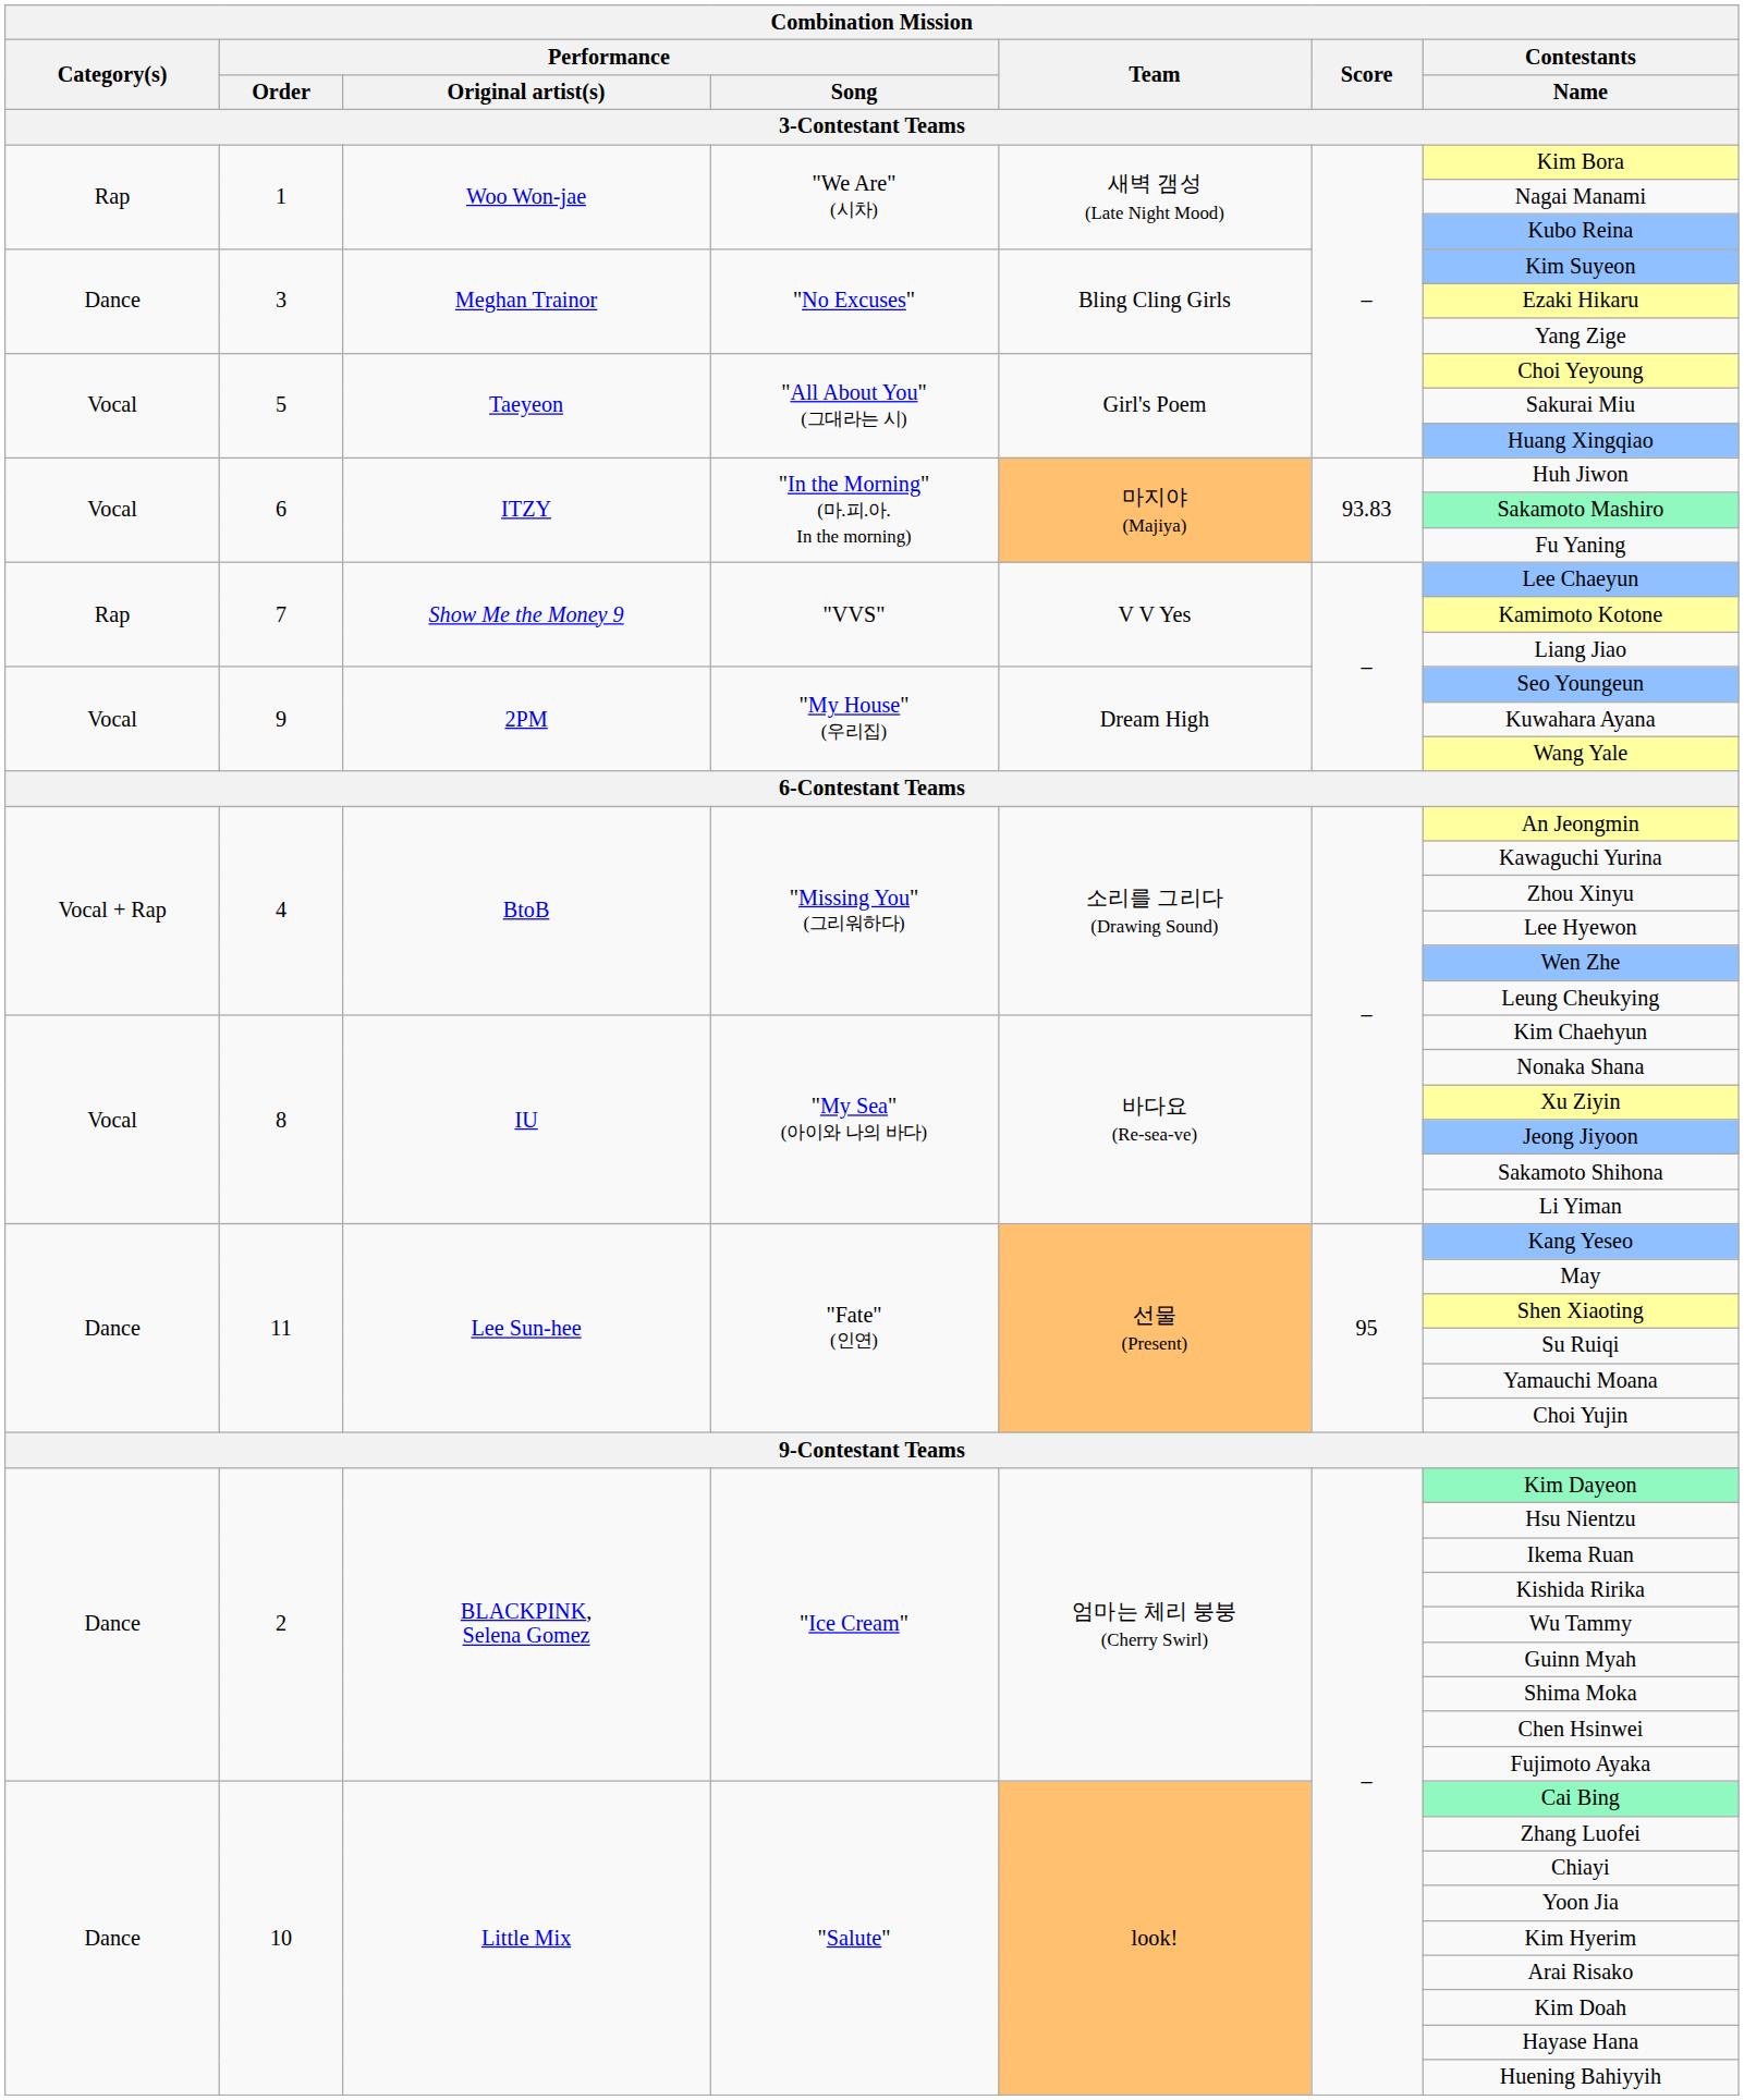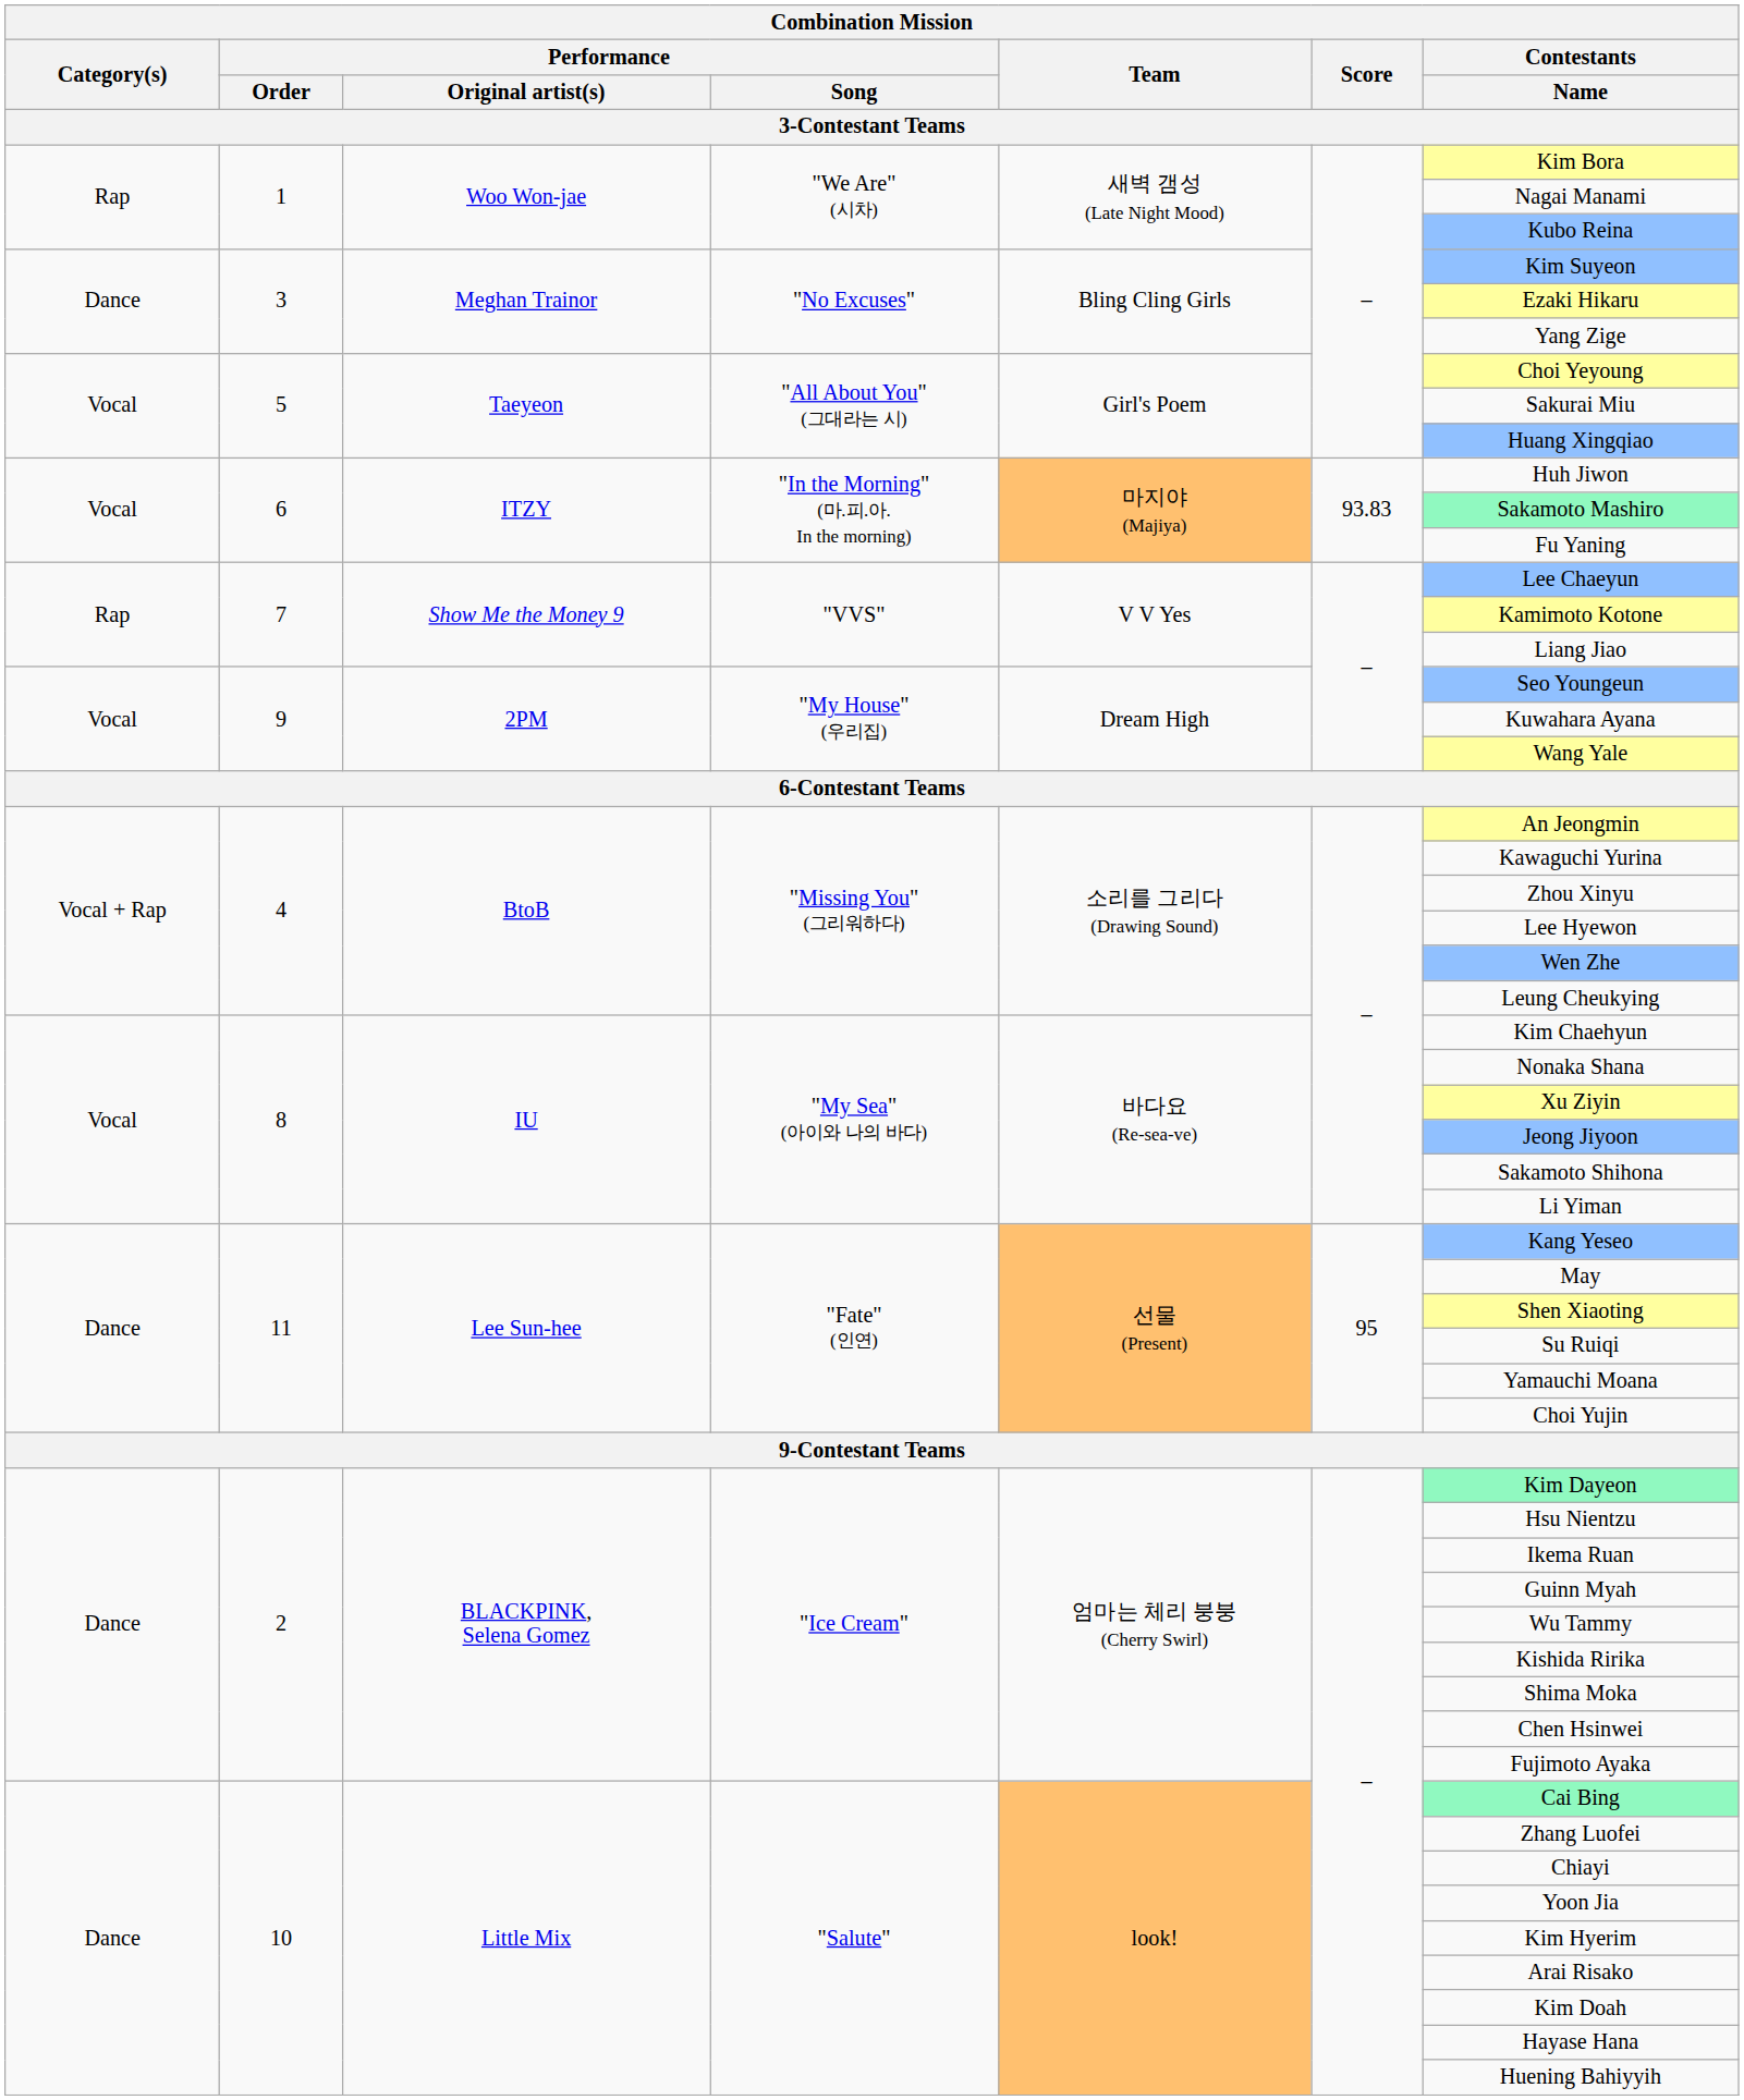row 46 | Contestants / Name: Kishida Ririka -> Guinn Myah
row 48 | Contestants / Name: Guinn Myah -> Kishida Ririka
